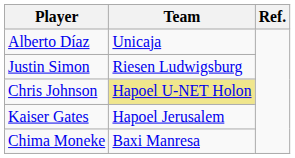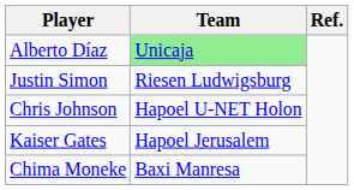Alberto Díaz | Team: no background -> lightgreen background
Chris Johnson | Team: khaki background -> no background
